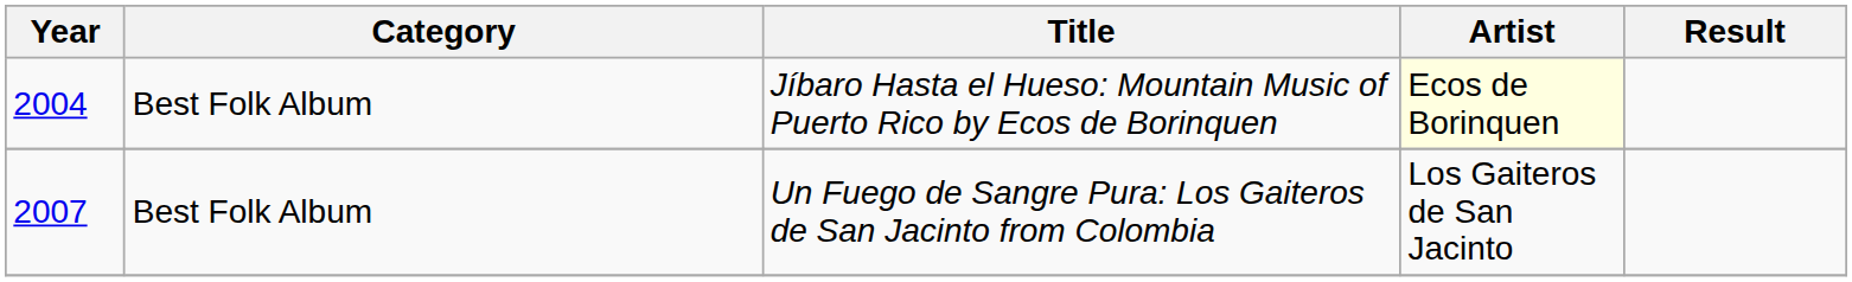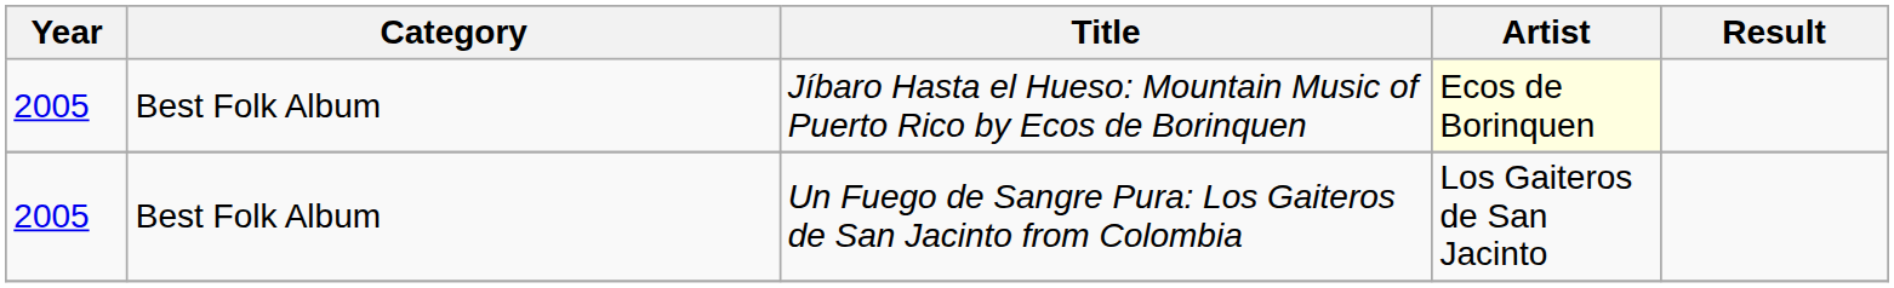row 2 | Year: 2004 -> 2005
row 3 | Year: 2007 -> 2005
